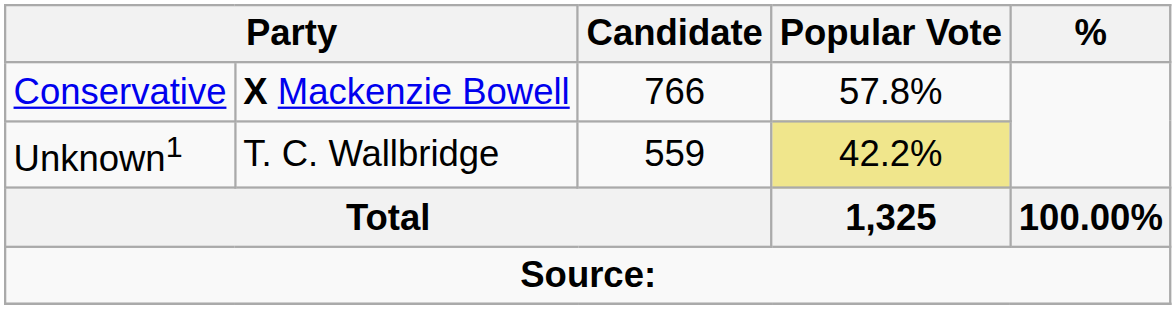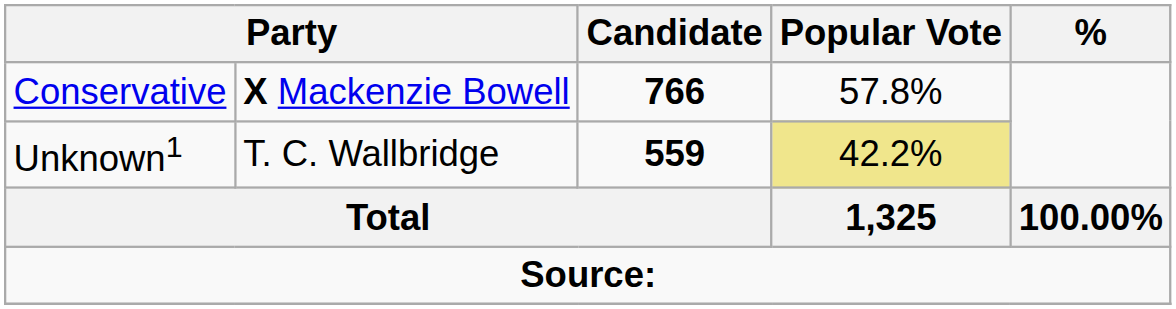Conservative | Candidate: normal -> bold
Unknown1 | Candidate: normal -> bold
